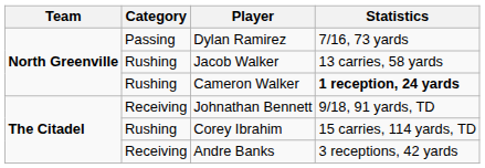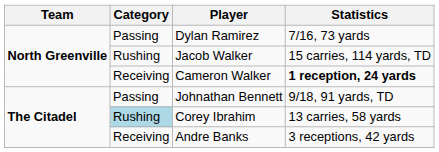Jacob Walker | Statistics: 13 carries, 58 yards -> 15 carries, 114 yards, TD
Cameron Walker | Category: Rushing -> Receiving
Johnathan Bennett | Category: Receiving -> Passing
Corey Ibrahim | Category: no background -> lightblue background
Corey Ibrahim | Statistics: 15 carries, 114 yards, TD -> 13 carries, 58 yards
